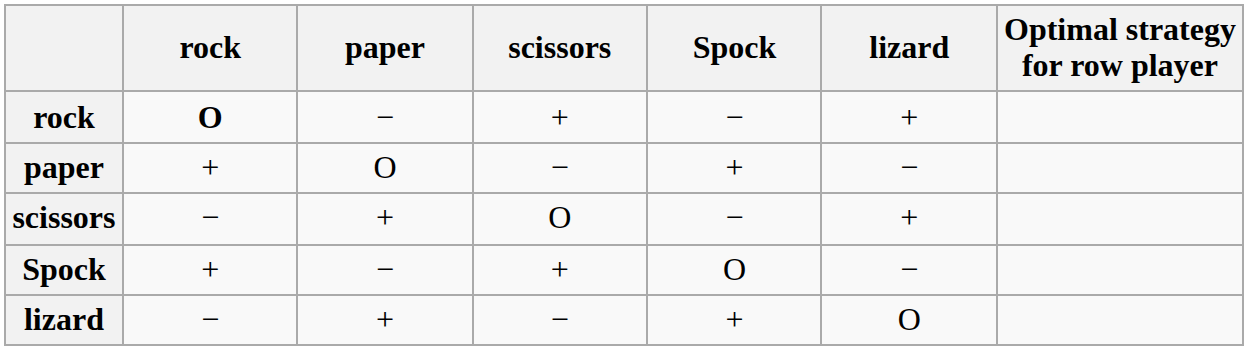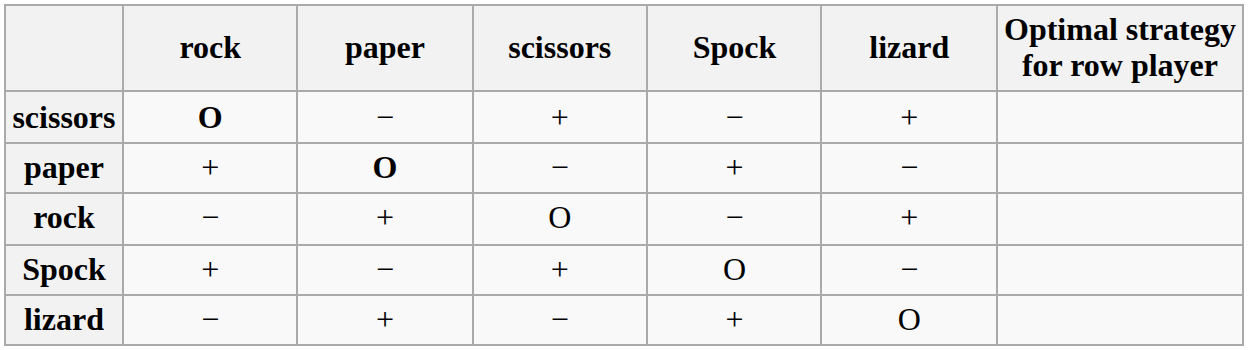row 2 | column 1: rock -> scissors
row 3 | paper: normal -> bold
row 4 | column 1: scissors -> rock
